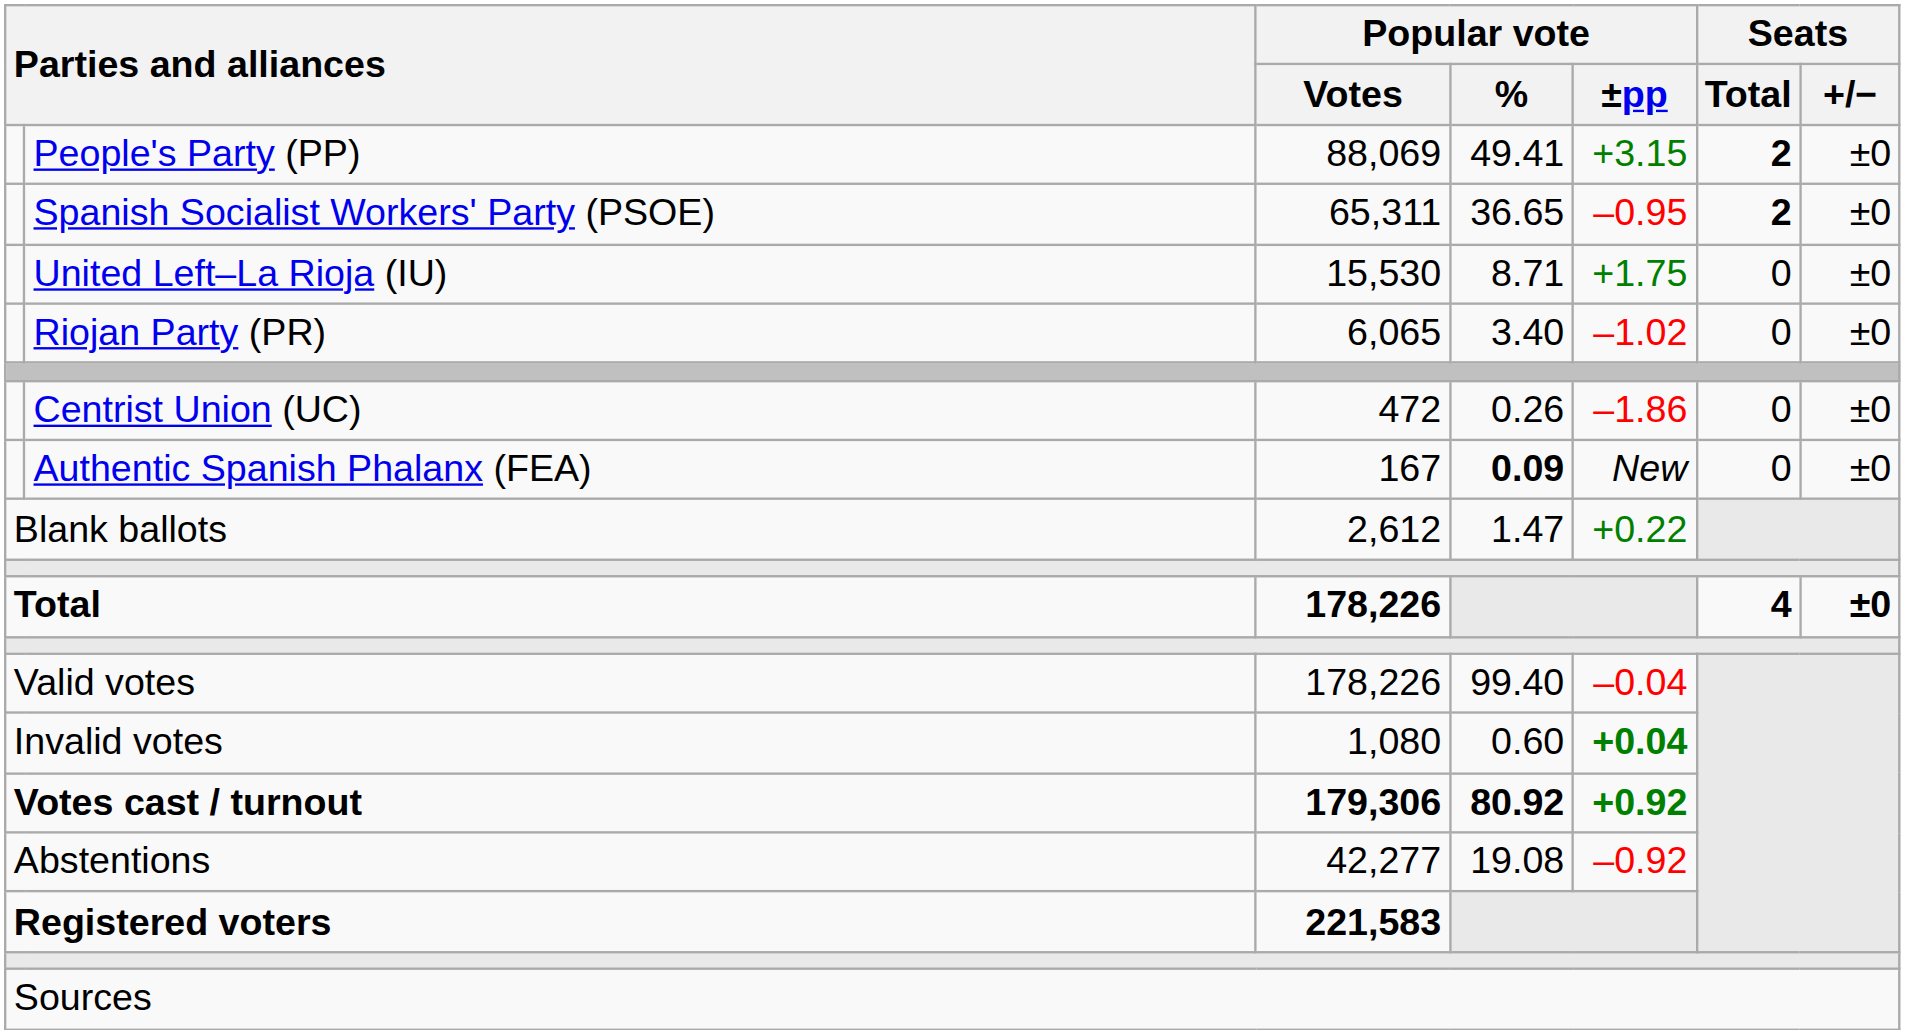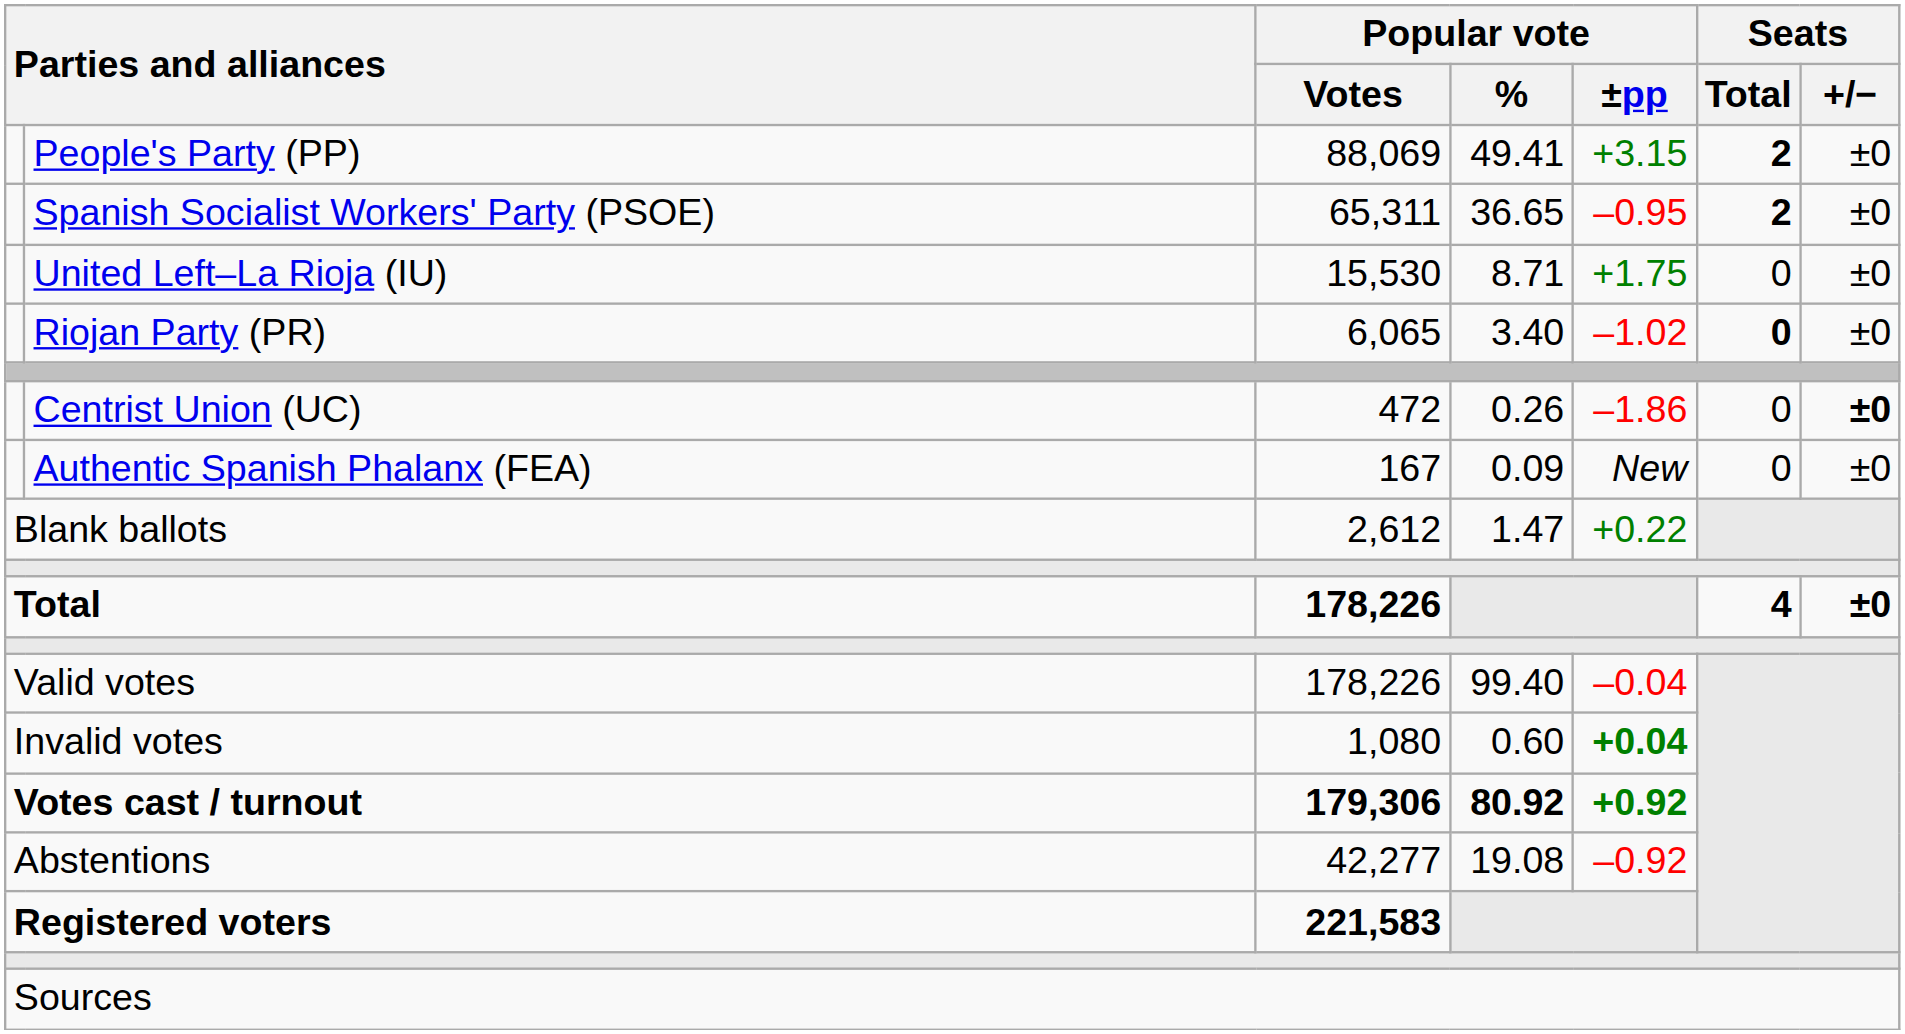Riojan Party (PR) | Seats / Total: normal -> bold
Centrist Union (UC) | Seats / +/−: normal -> bold
Authentic Spanish Phalanx (FEA) | Popular vote / %: bold -> normal
